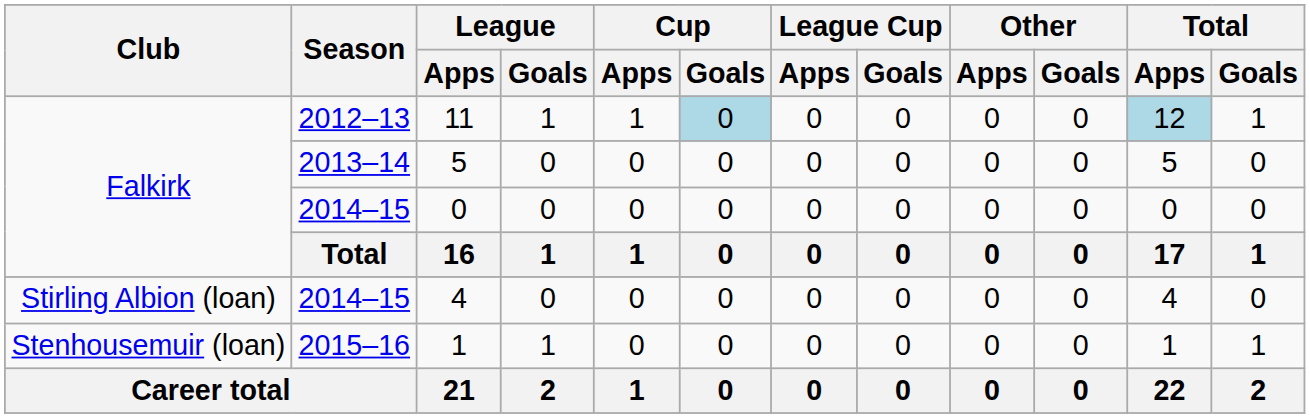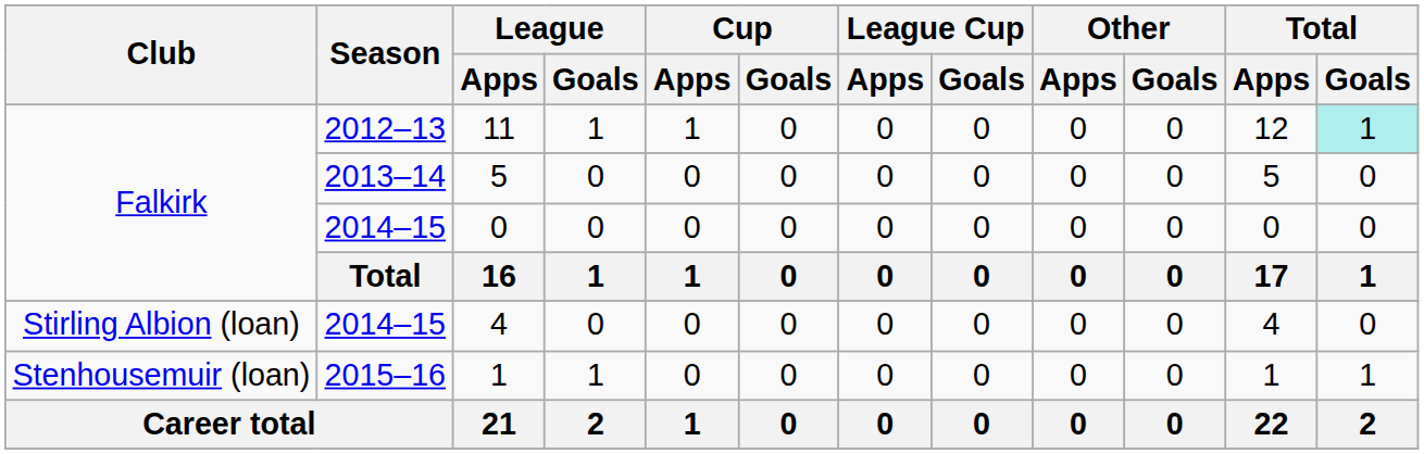11 | Cup / Goals: lightblue background -> no background
11 | Total / Apps: lightblue background -> no background
11 | Total / Goals: no background -> paleturquoise background
